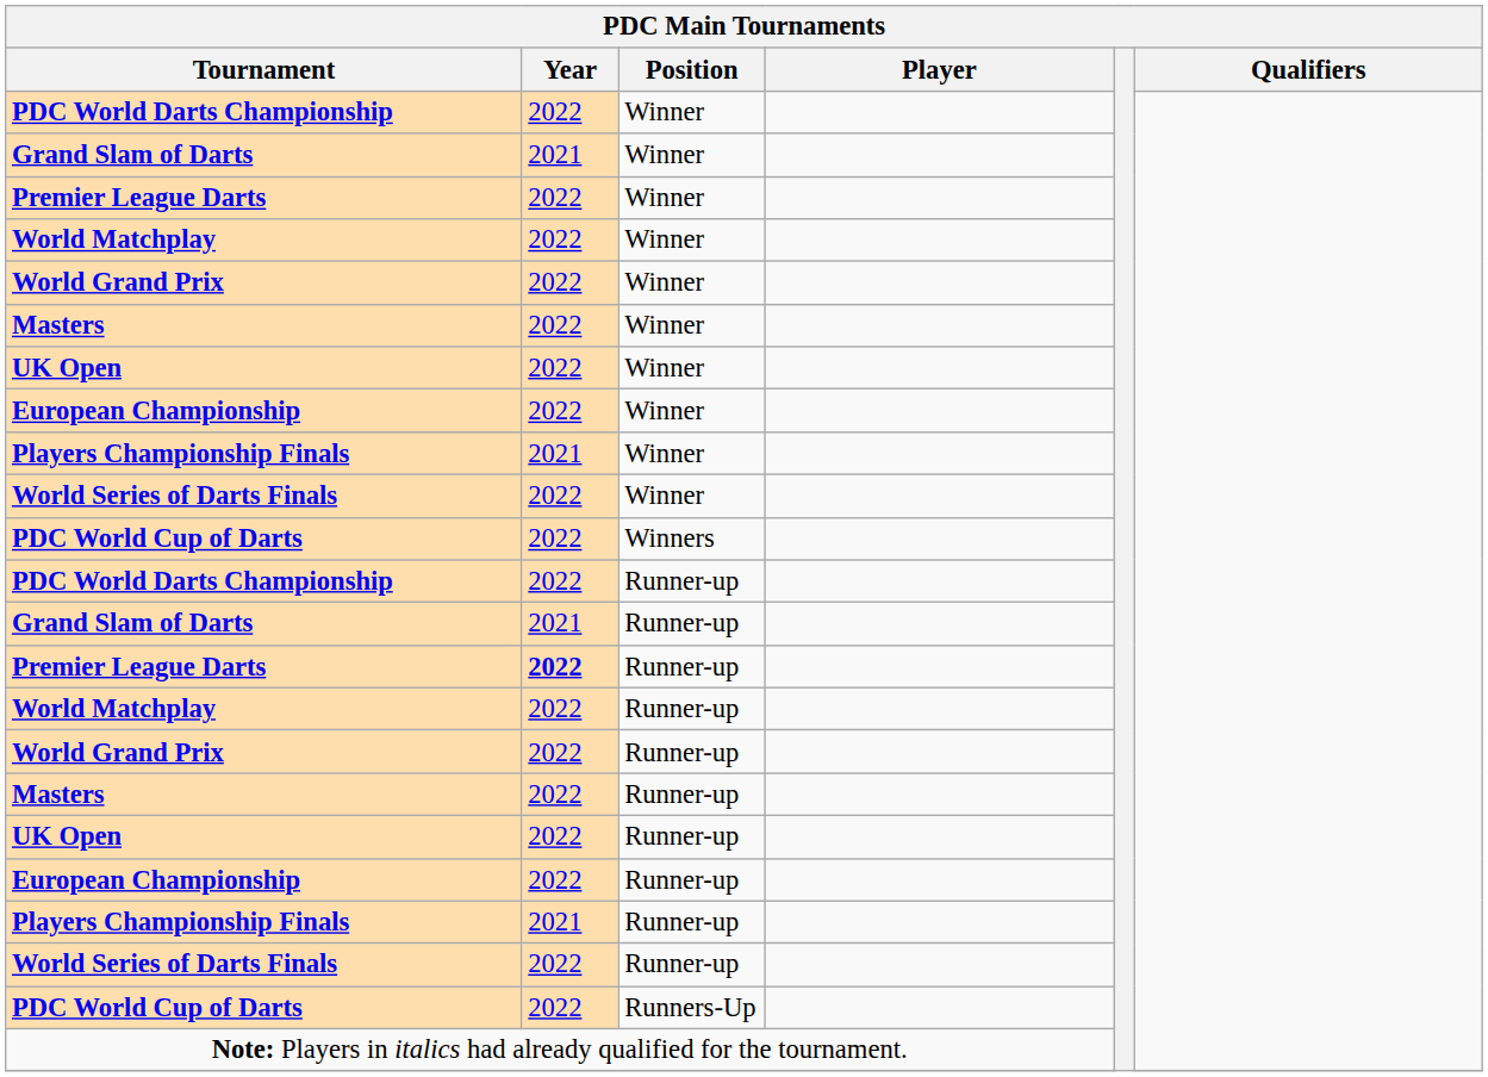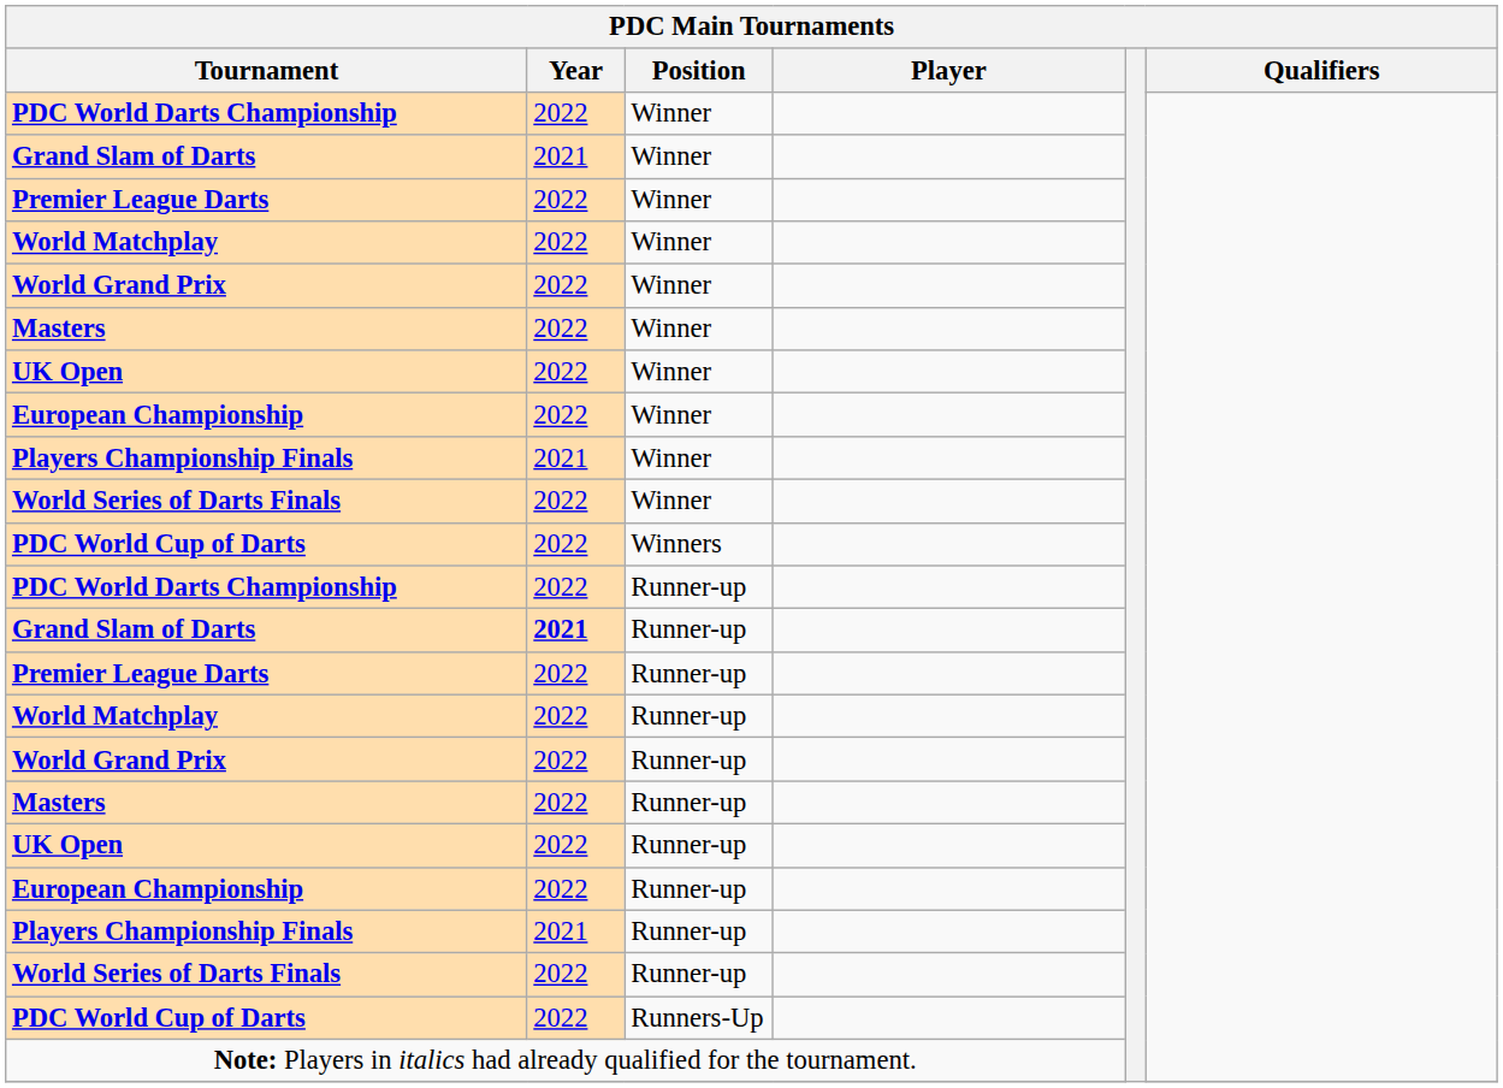Grand Slam of Darts / Runner-up | Year: normal -> bold
Premier League Darts / Runner-up | Year: bold -> normal
